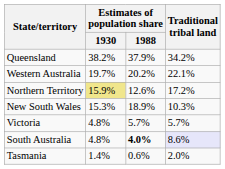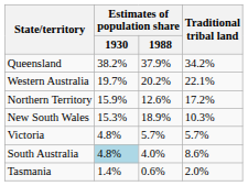Northern Territory | Estimates of population share / 1930: khaki background -> no background
South Australia | Estimates of population share / 1930: no background -> lightblue background
South Australia | Estimates of population share / 1988: bold -> normal
South Australia | Traditional tribal land: lavender background -> no background
